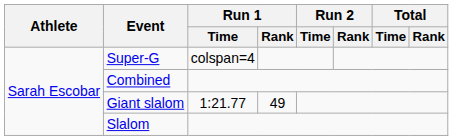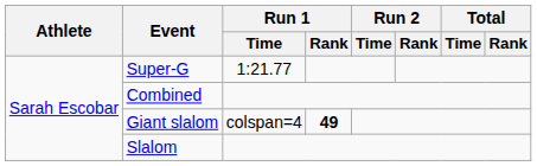Super-G | Run 1 / Time: colspan=4 -> 1:21.77
Giant slalom | Run 1 / Time: 1:21.77 -> colspan=4
Giant slalom | Run 1 / Rank: normal -> bold
